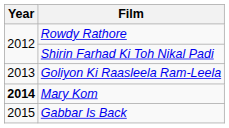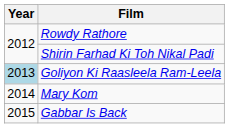Goliyon Ki Raasleela Ram-Leela | Year: no background -> lightblue background
Mary Kom | Year: bold -> normal
